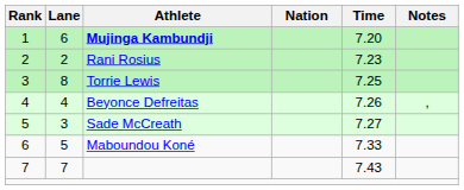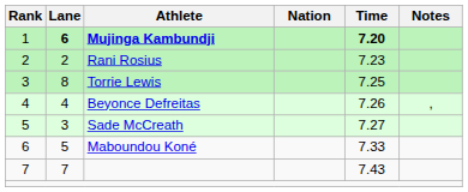1 | Lane: normal -> bold
1 | Time: normal -> bold
